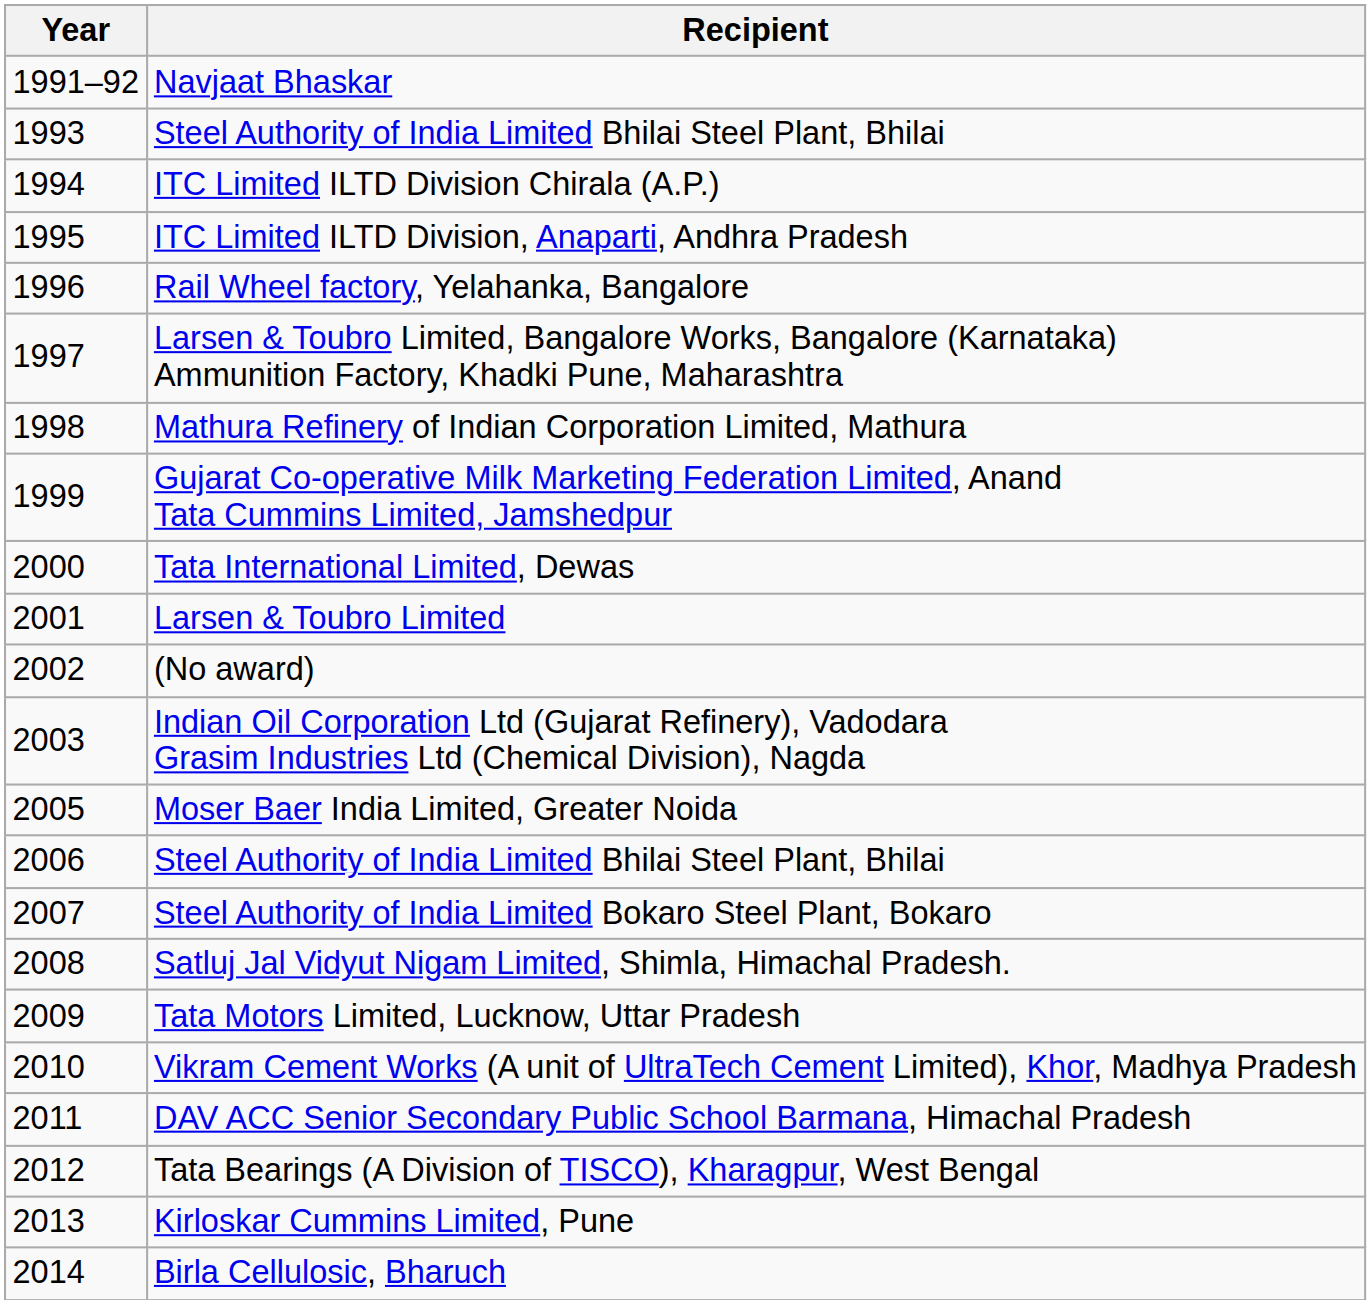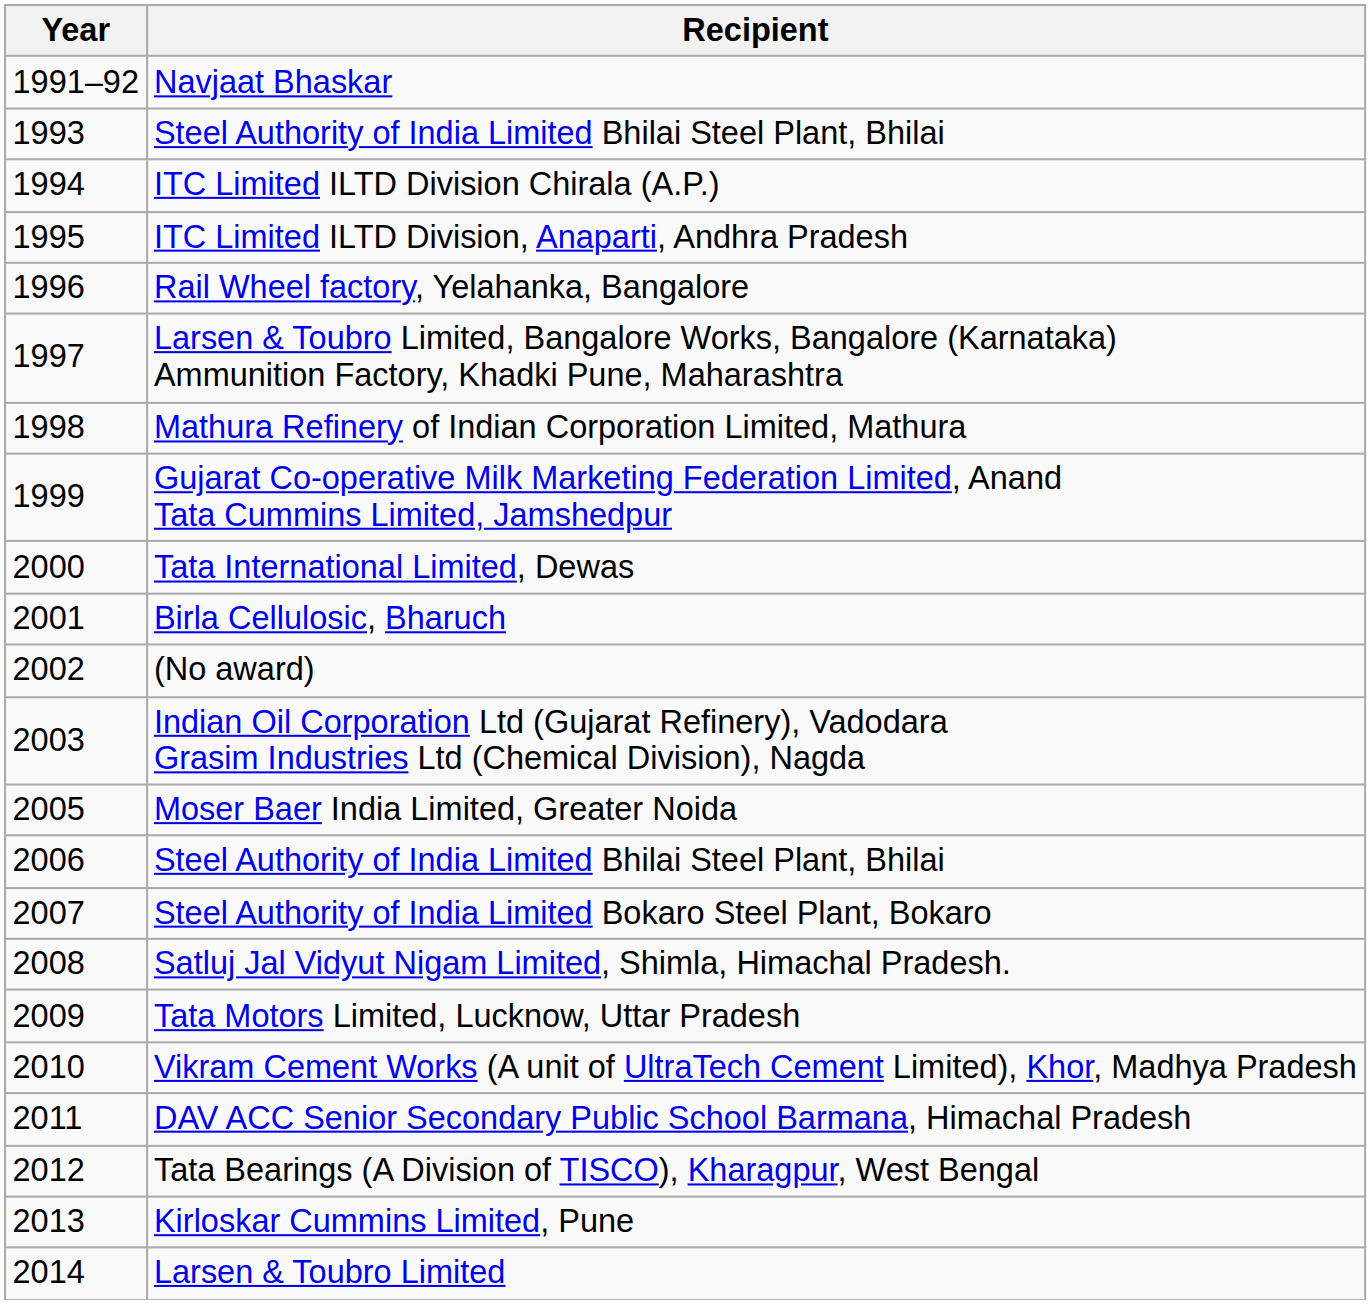row 11 | Recipient: Larsen & Toubro Limited -> Birla Cellulosic, Bharuch
row 23 | Recipient: Birla Cellulosic, Bharuch -> Larsen & Toubro Limited
